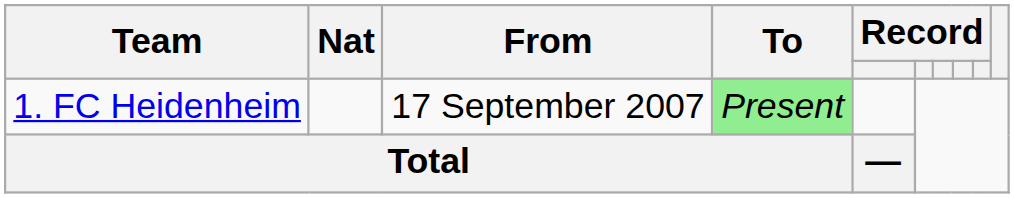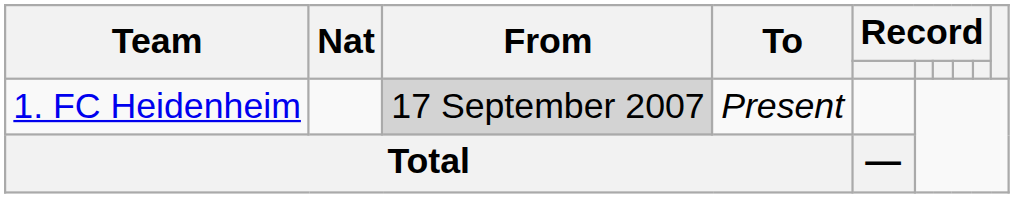1. FC Heidenheim | From: no background -> lightgrey background
1. FC Heidenheim | To: lightgreen background -> no background
